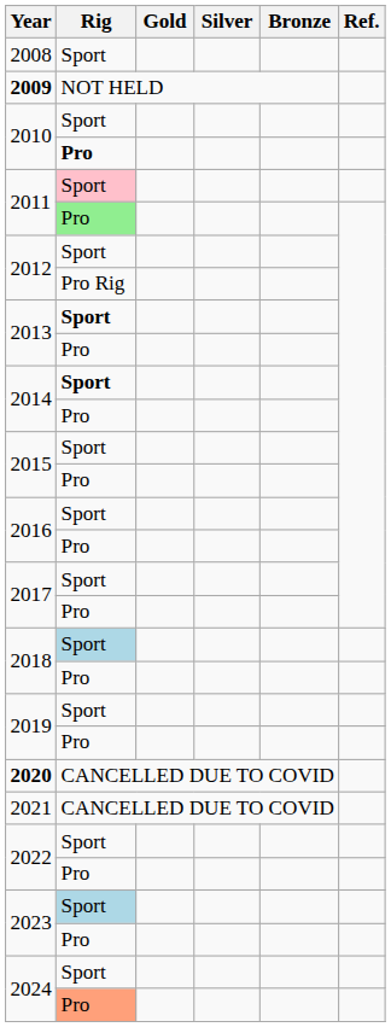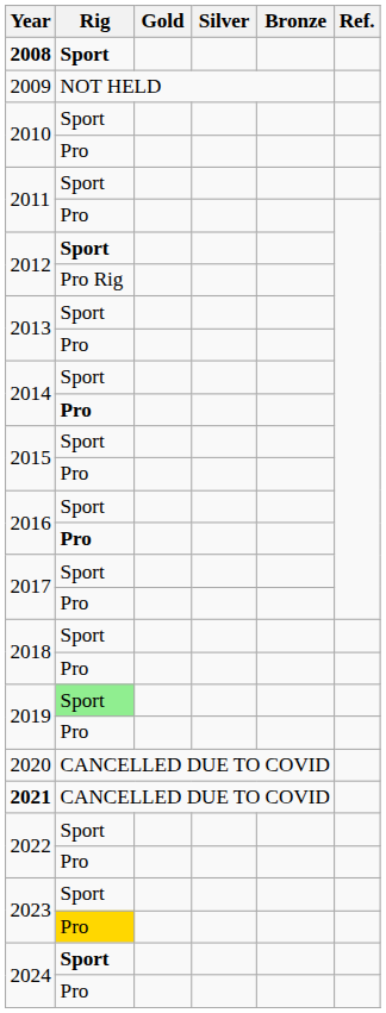2008 | Year: normal -> bold
2008 | Rig: normal -> bold
2009 | Year: bold -> normal
2010 / Pro | Rig: bold -> normal
2011 / Sport | Rig: pink background -> no background
2011 / Pro | Rig: lightgreen background -> no background
2012 / Sport | Rig: normal -> bold
2013 / Sport | Rig: bold -> normal
2014 / Sport | Rig: bold -> normal
2014 / Pro | Rig: normal -> bold
2016 / Pro | Rig: normal -> bold
2018 / Sport | Rig: lightblue background -> no background
2019 / Sport | Rig: no background -> lightgreen background
2020 | Year: bold -> normal
2021 | Year: normal -> bold
2023 / Sport | Rig: lightblue background -> no background
2023 / Pro | Rig: no background -> gold background
2024 / Sport | Rig: normal -> bold
2024 / Pro | Rig: lightsalmon background -> no background
